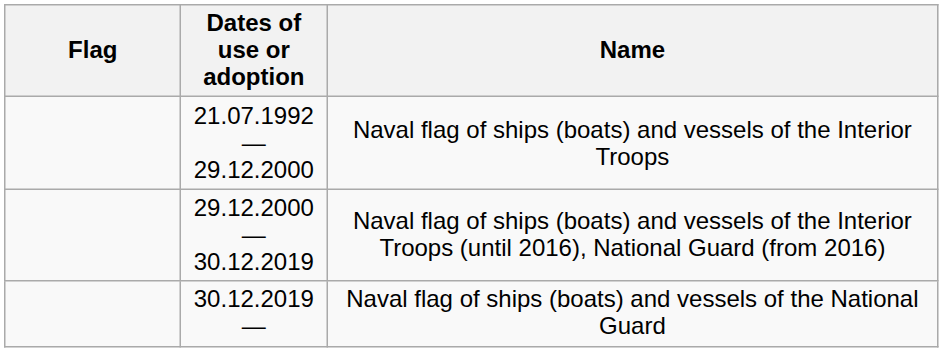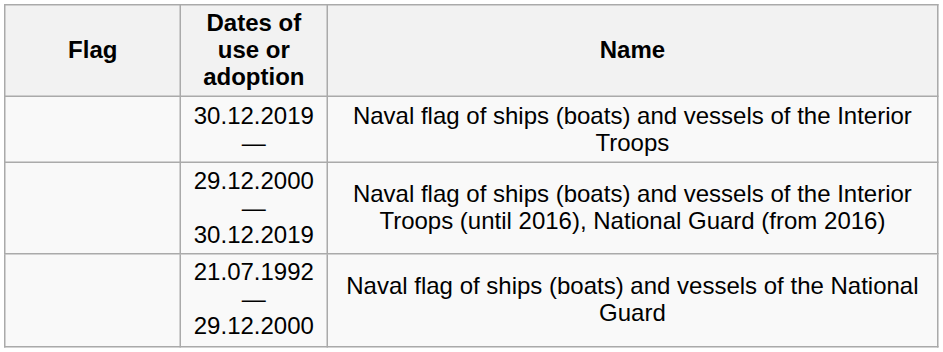row 2 | Dates of use or adoption: 21.07.1992 — 29.12.2000 -> 30.12.2019 —
row 4 | Dates of use or adoption: 30.12.2019 — -> 21.07.1992 — 29.12.2000
